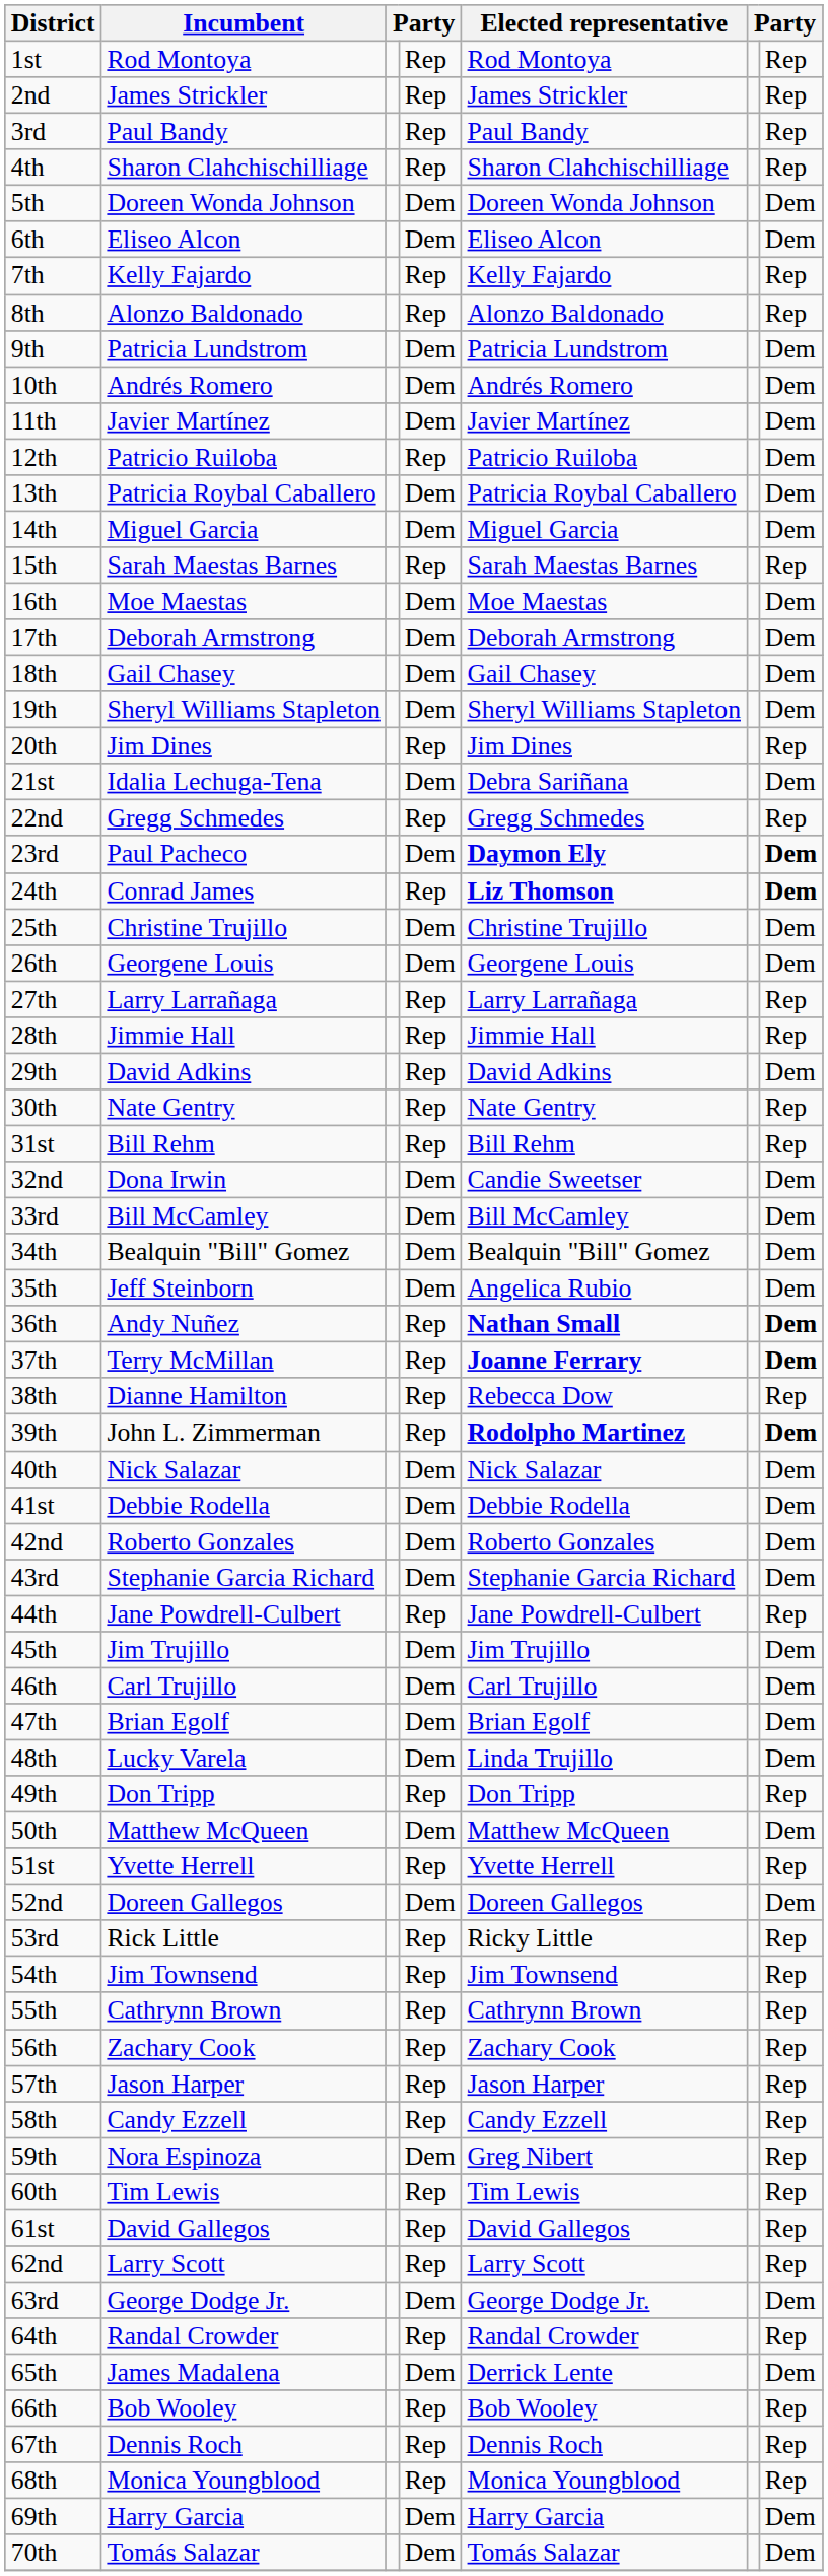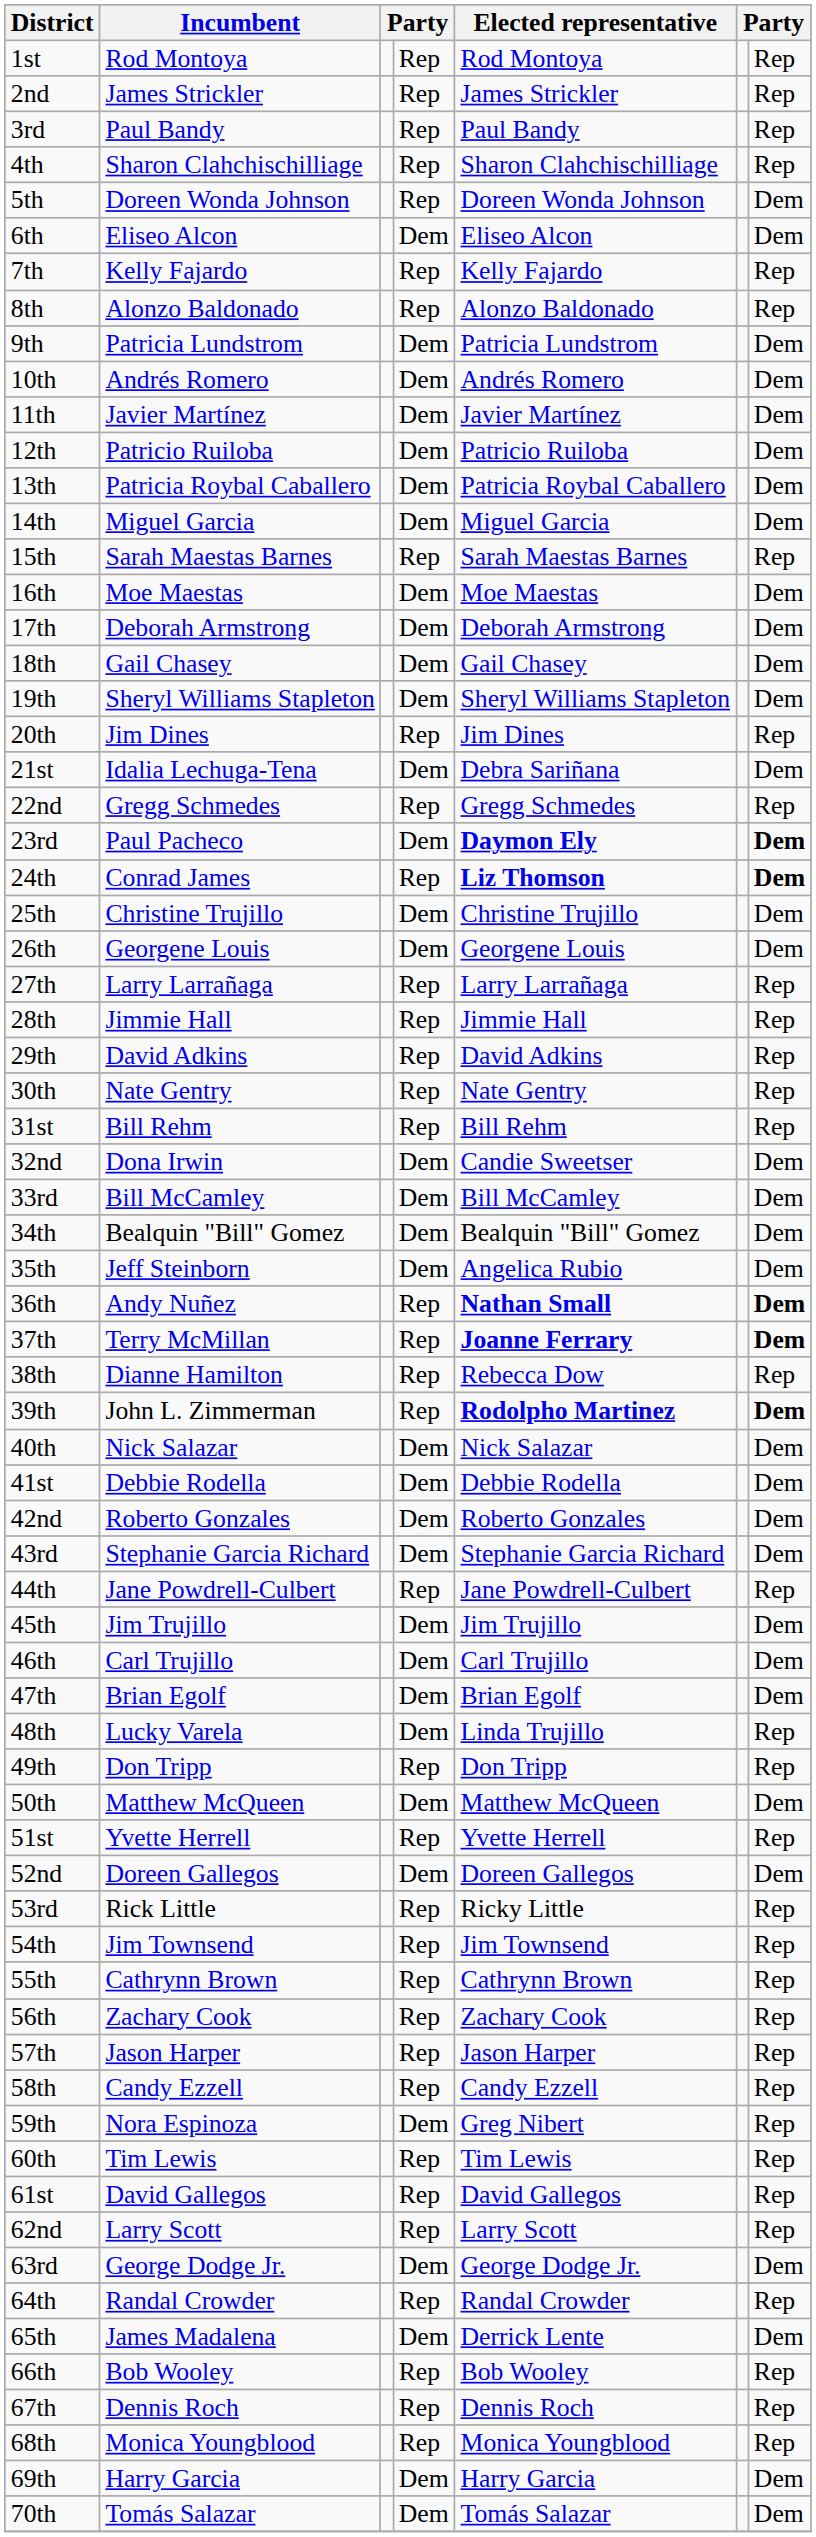5th | column 4: Dem -> Rep
12th | column 4: Rep -> Dem
29th | column 7: Dem -> Rep
48th | column 7: Dem -> Rep
